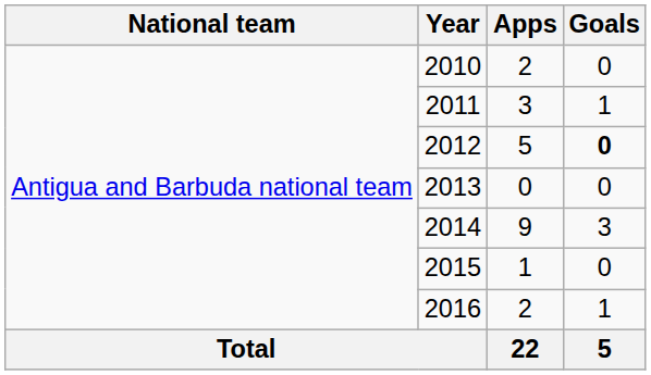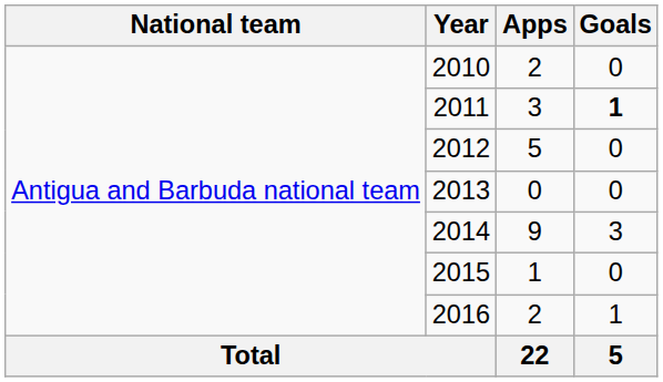2011 | Goals: normal -> bold
2012 | Goals: bold -> normal
